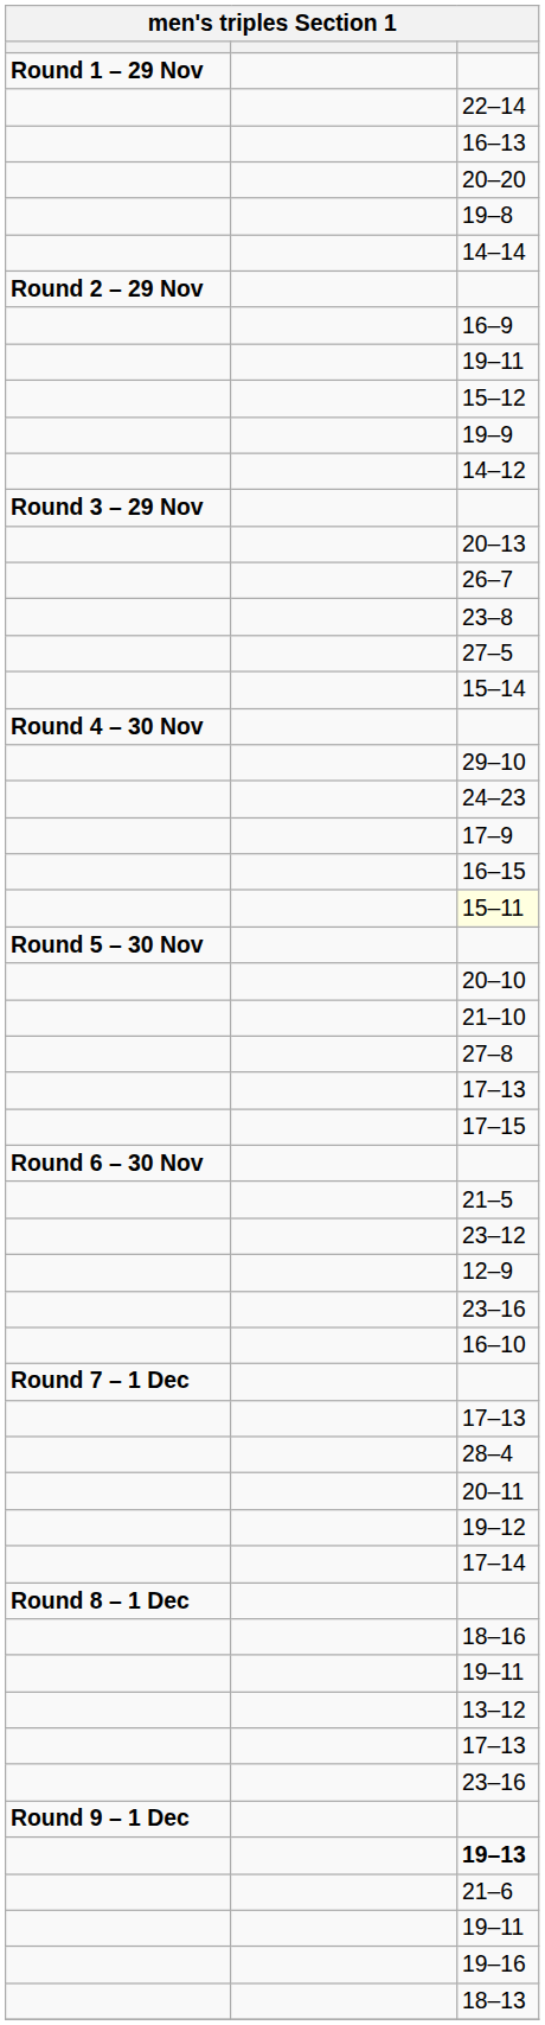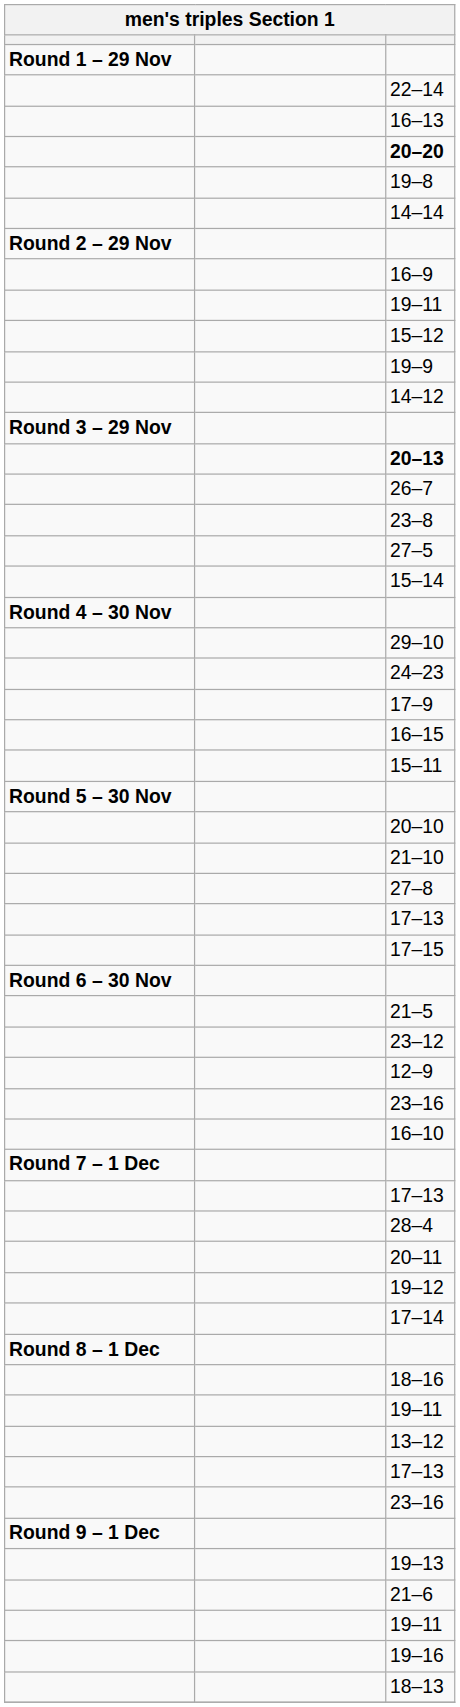20–20 | column 3: normal -> bold
20–13 | column 3: normal -> bold
15–11 | column 3: lightyellow background -> no background
19–13 | column 3: bold -> normal
